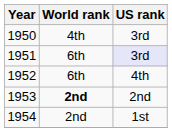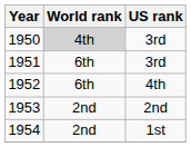1950 | World rank: no background -> lightgrey background
1951 | US rank: lavender background -> no background
1953 | World rank: bold -> normal
